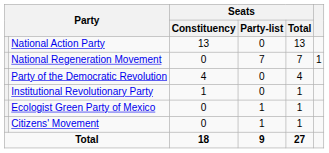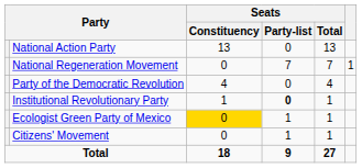Institutional Revolutionary Party | Seats / Party-list: normal -> bold
Ecologist Green Party of Mexico | Seats / Constituency: no background -> gold background
